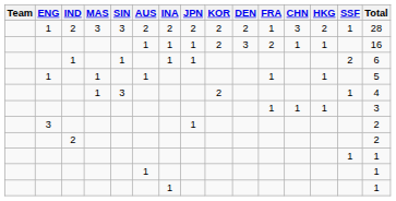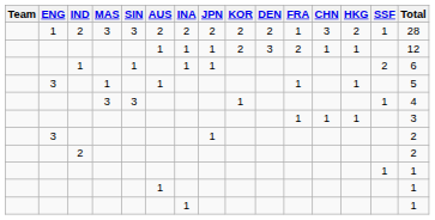row 3 | Total: 16 -> 12
row 5 | ENG: 1 -> 3
row 6 | MAS: 1 -> 3
row 6 | KOR: 2 -> 1
